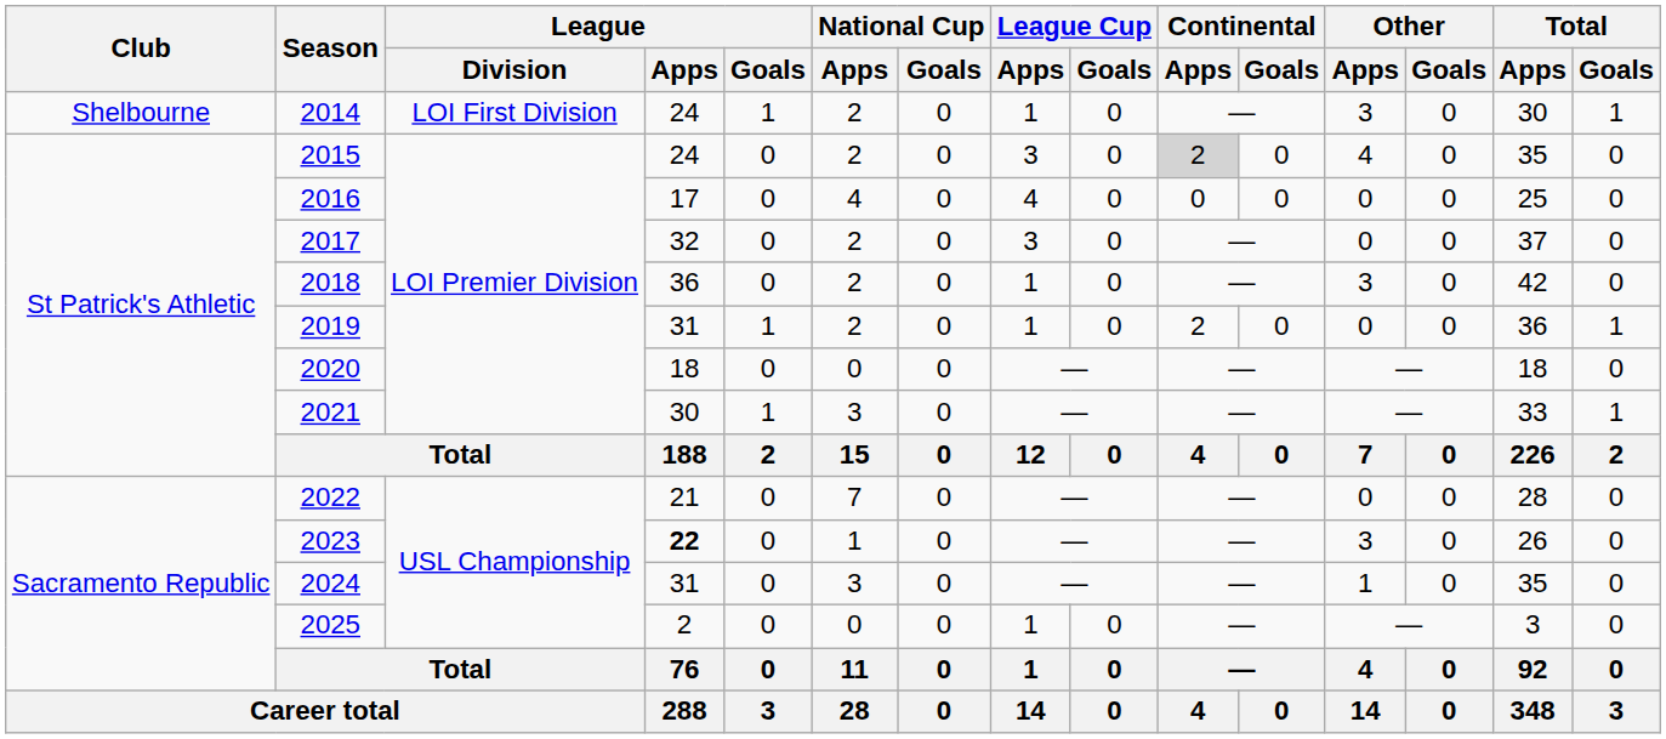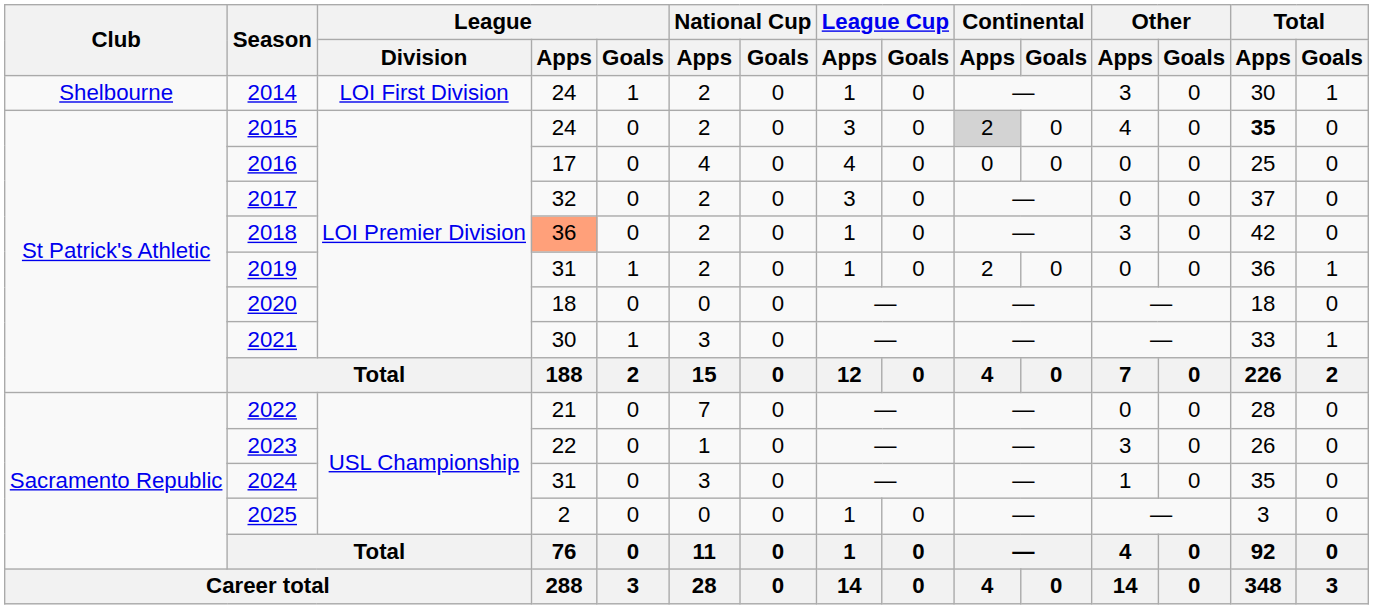2015 | Total / Apps: normal -> bold
2018 | League / Apps: no background -> lightsalmon background
2023 | League / Apps: bold -> normal
